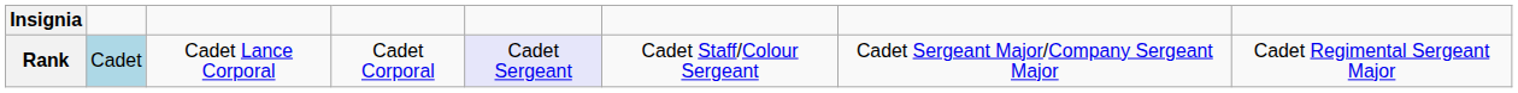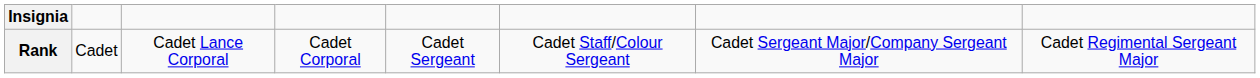Rank | column 2: lightblue background -> no background
Rank | column 5: lavender background -> no background
